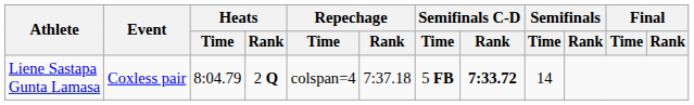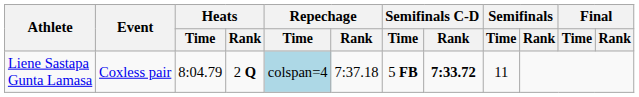Liene Sastapa Gunta Lamasa | Repechage / Time: no background -> lightblue background
Liene Sastapa Gunta Lamasa | Semifinals / Time: 14 -> 11
